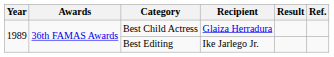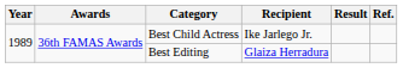Best Child Actress | Recipient: Glaiza Herradura -> Ike Jarlego Jr.
Best Editing | Recipient: Ike Jarlego Jr. -> Glaiza Herradura
